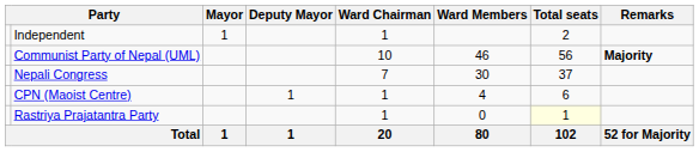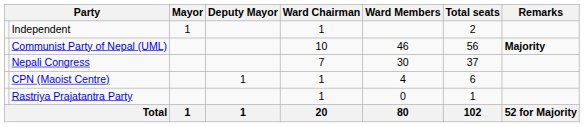Rastriya Prajatantra Party | Total seats: lightyellow background -> no background
